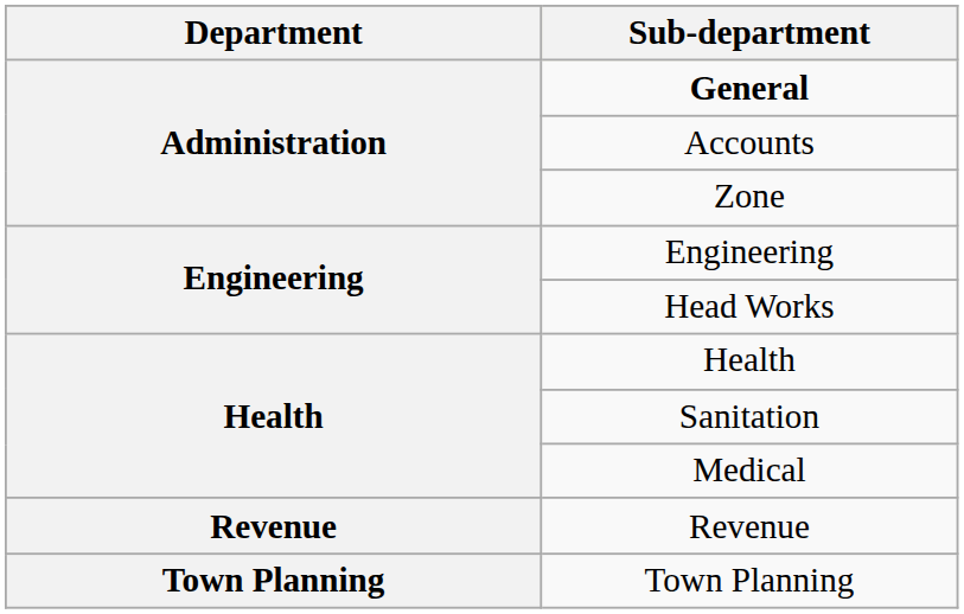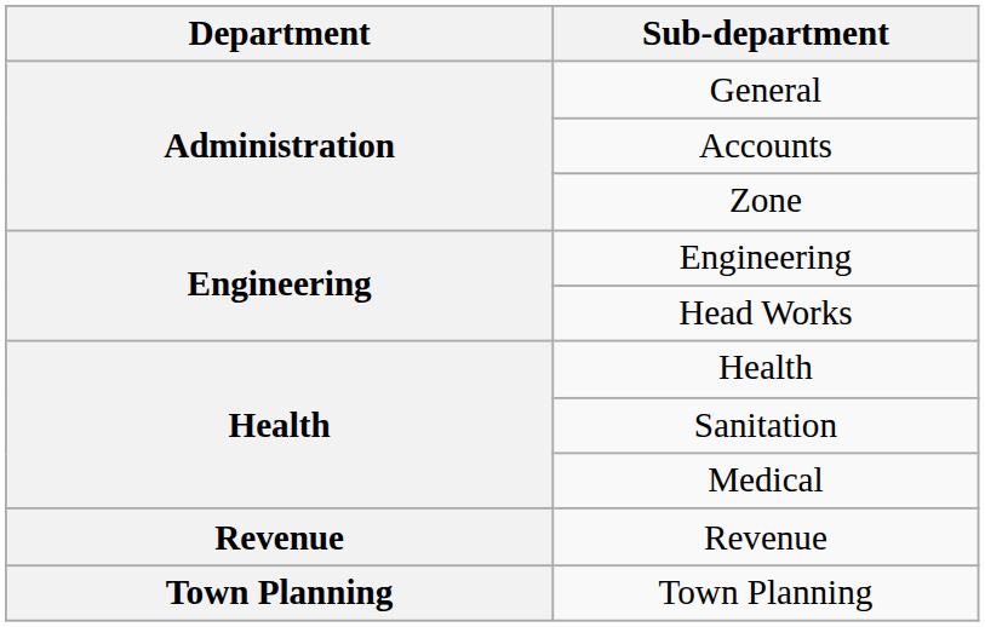General | Sub-department: bold -> normal
